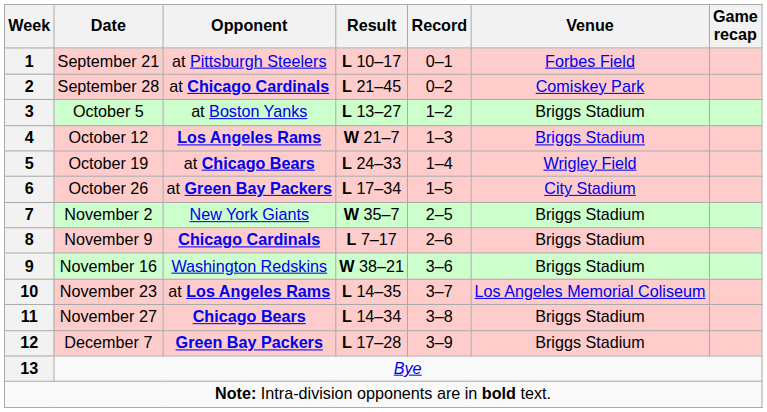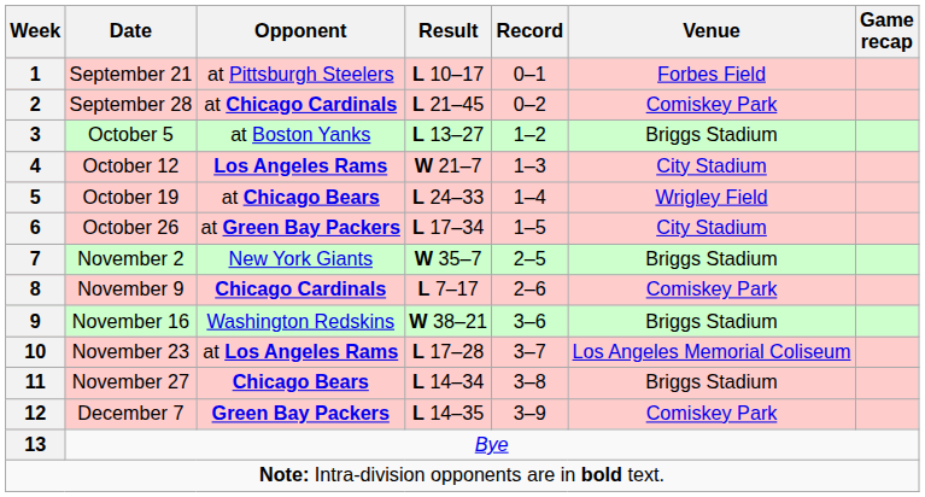4 | Venue: Briggs Stadium -> City Stadium
8 | Venue: Briggs Stadium -> Comiskey Park
10 | Result: L 14–35 -> L 17–28
12 | Result: L 17–28 -> L 14–35
12 | Venue: Briggs Stadium -> Comiskey Park
